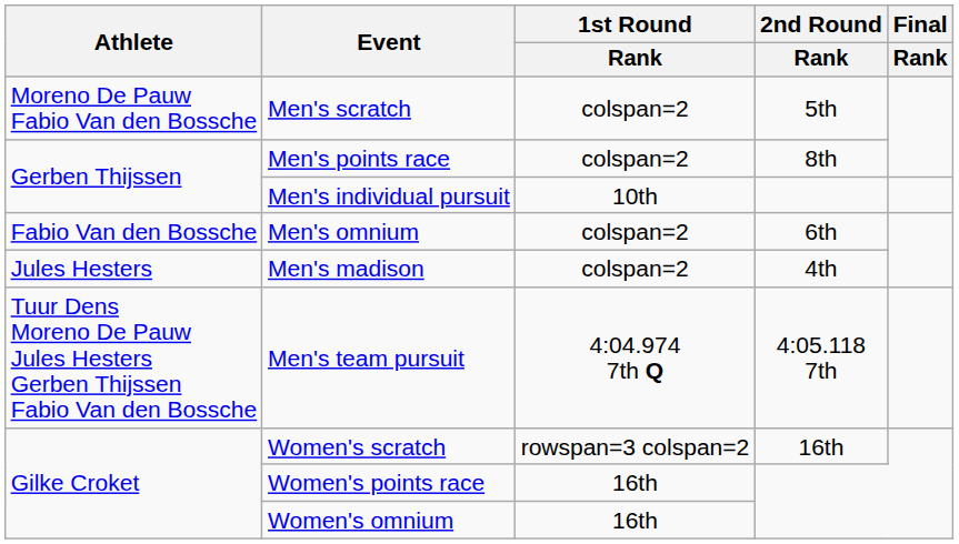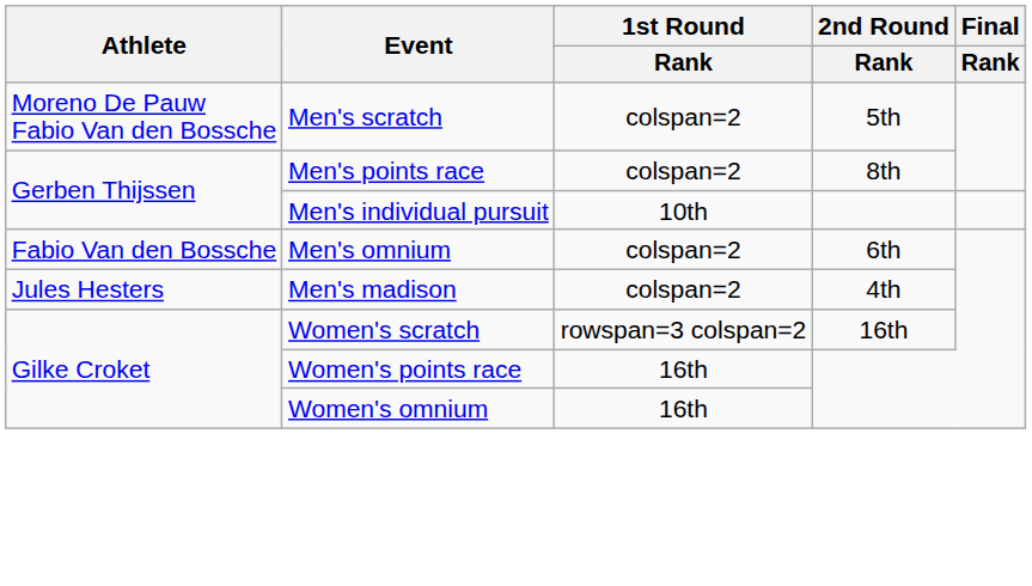- row: Tuur Dens Moreno De Pauw Jules Hesters Gerben Thijssen Fabio Van den Bossche | Men's team pursuit | 4:04.974 7th Q | 4:05.118 7th
